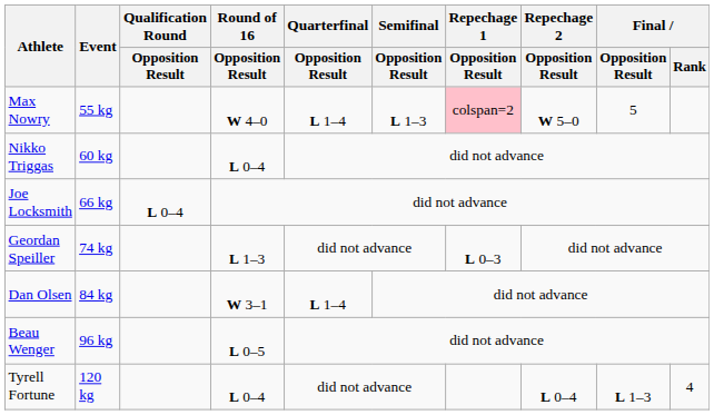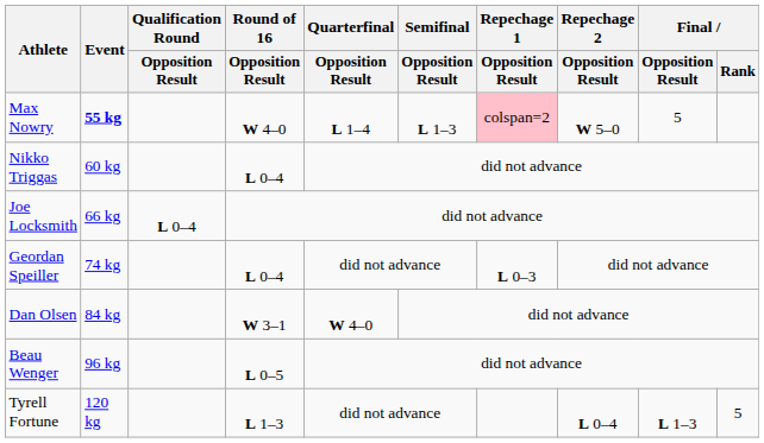Max Nowry | Event: normal -> bold
Geordan Speiller | Round of 16 / Opposition Result: L 1–3 -> L 0–4
Dan Olsen | Quarterfinal / Opposition Result: L 1–4 -> W 4–0
Tyrell Fortune | Round of 16 / Opposition Result: L 0–4 -> L 1–3
Tyrell Fortune | Final / Rank: 4 -> 5
